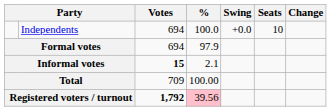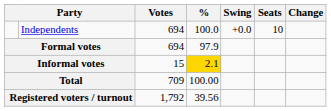Informal votes | Votes: bold -> normal
Informal votes | %: no background -> gold background
Registered voters / turnout | Votes: bold -> normal
Registered voters / turnout | %: pink background -> no background
